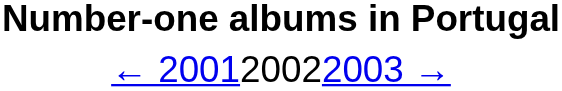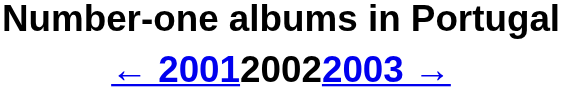row 2 | column 1: normal -> bold
